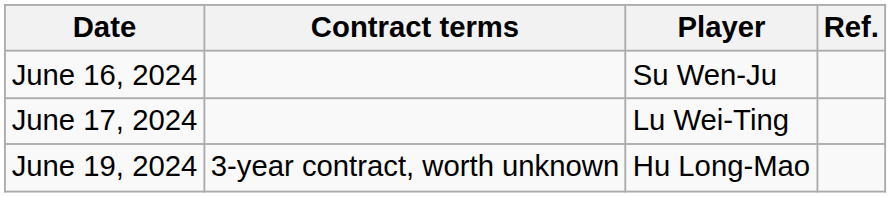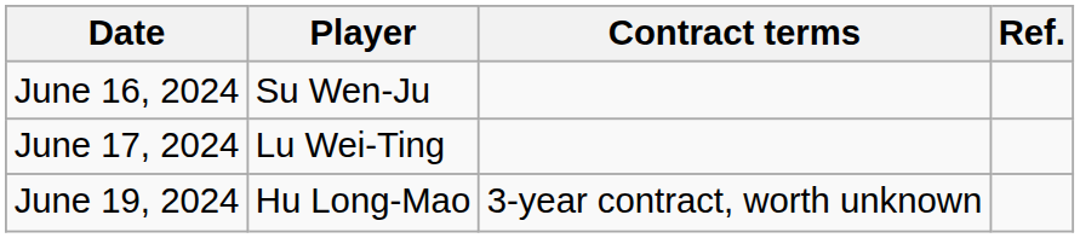columns swapped: Player <-> Contract terms
